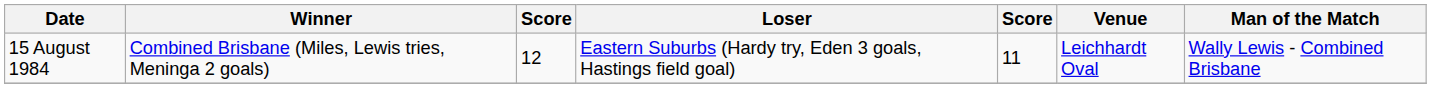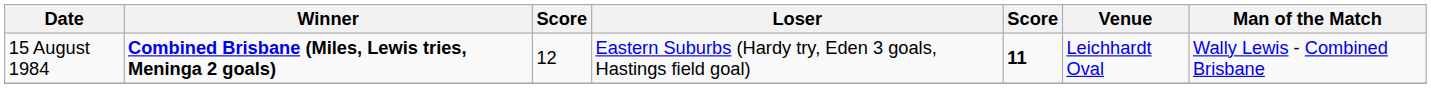row 2 | Winner: normal -> bold
row 2 | column 5: normal -> bold
